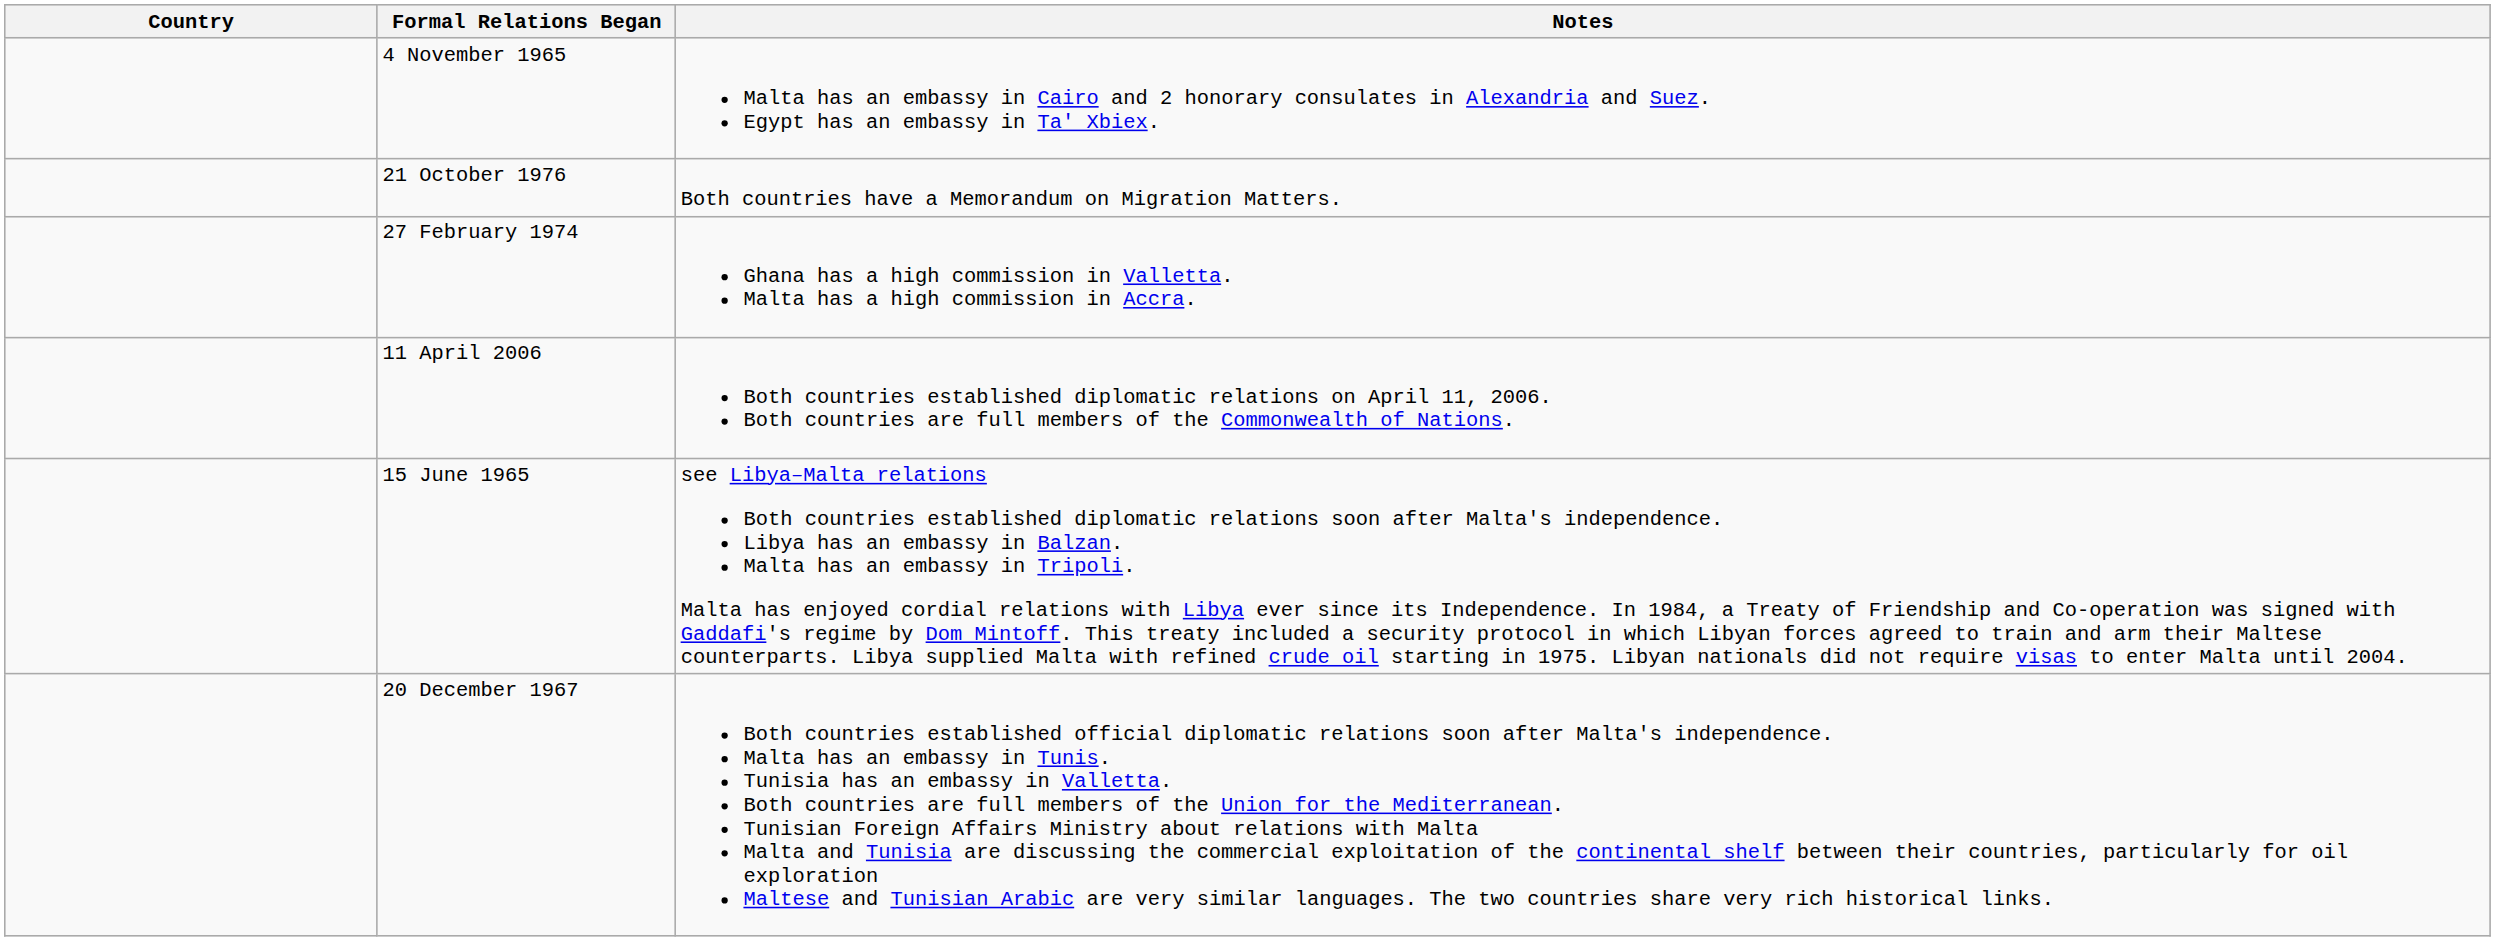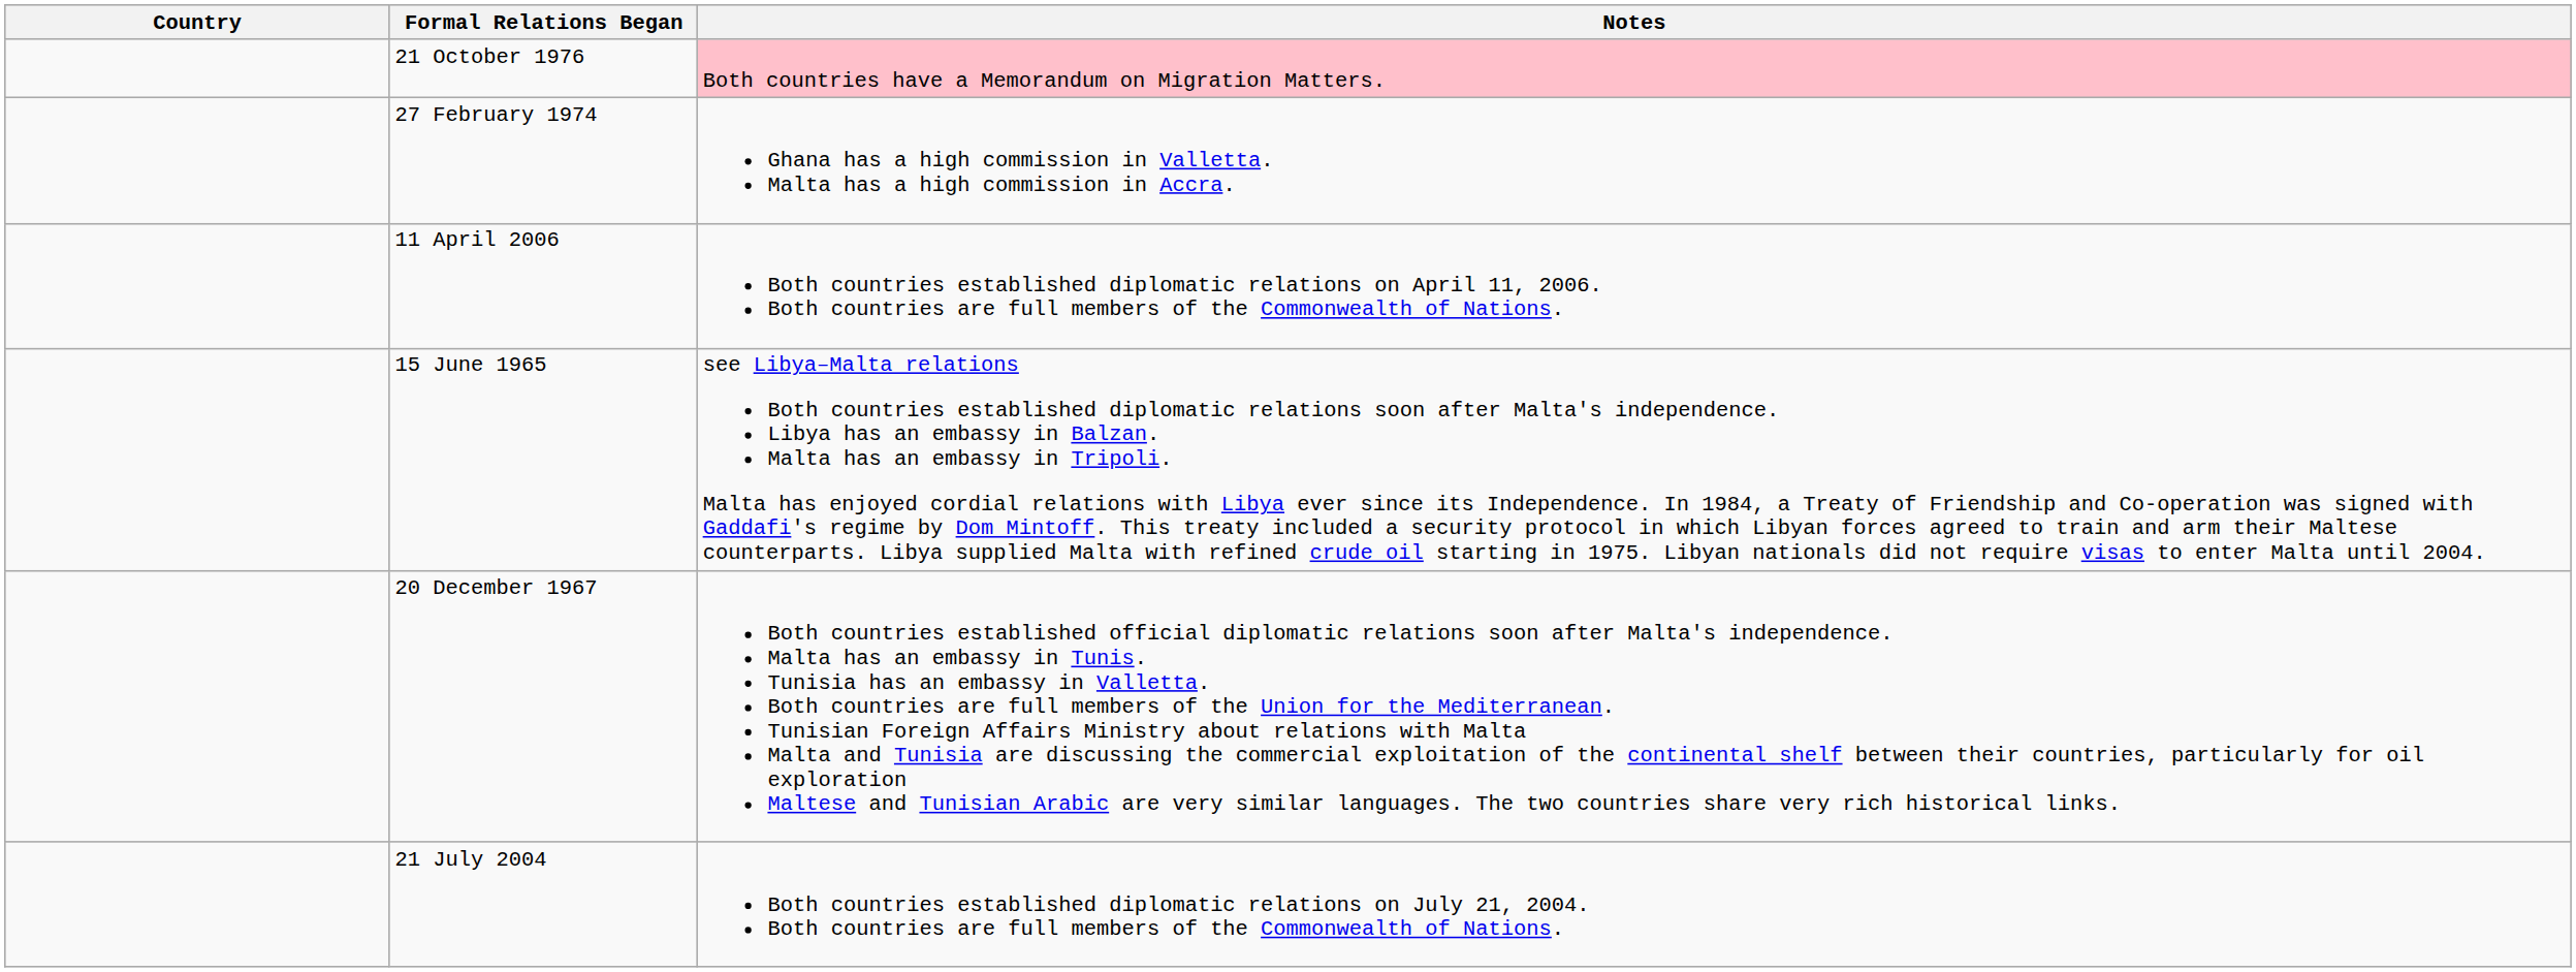- row: 4 November 1965 | Malta has an embassy in Cairo and 2 honorary consulates in Alexandria and Suez. Egypt has an embassy in Ta' Xbiex.
21 October 1976 | Notes: no background -> pink background
+ row: 21 July 2004 | Both countries established diplomatic relations on July 21, 2004. Both countries are full members of the Commonwealth of Nations.
